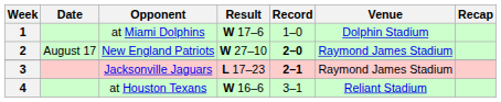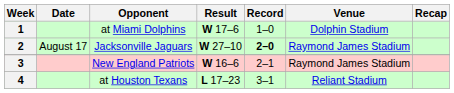2 | Opponent: New England Patriots -> Jacksonville Jaguars
3 | Opponent: Jacksonville Jaguars -> New England Patriots
3 | Result: L 17–23 -> W 16–6
3 | Record: bold -> normal
4 | Result: W 16–6 -> L 17–23
